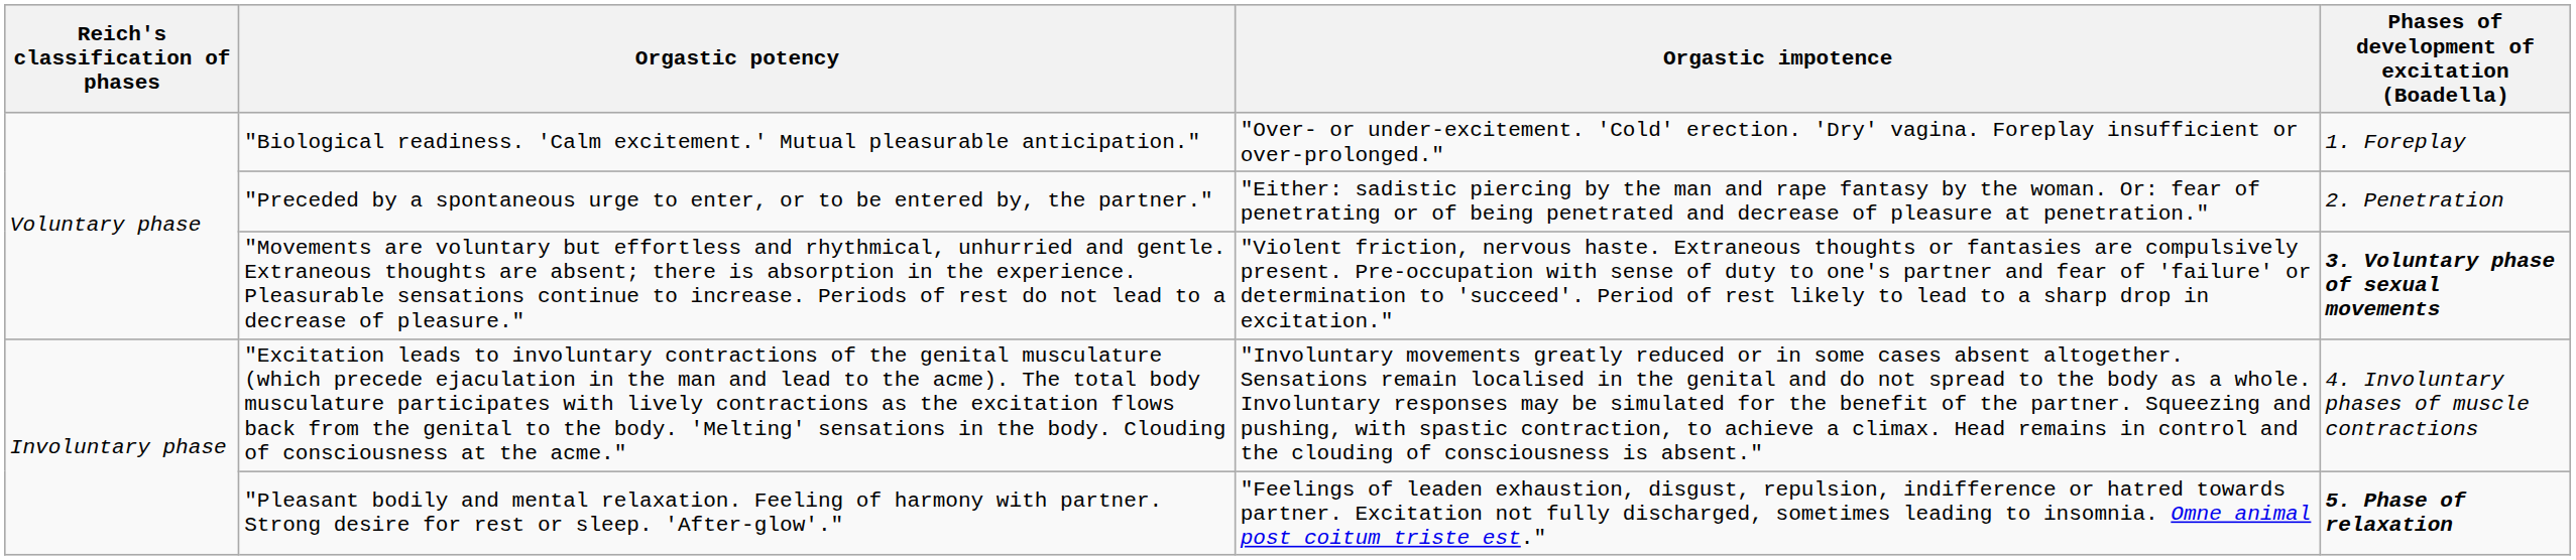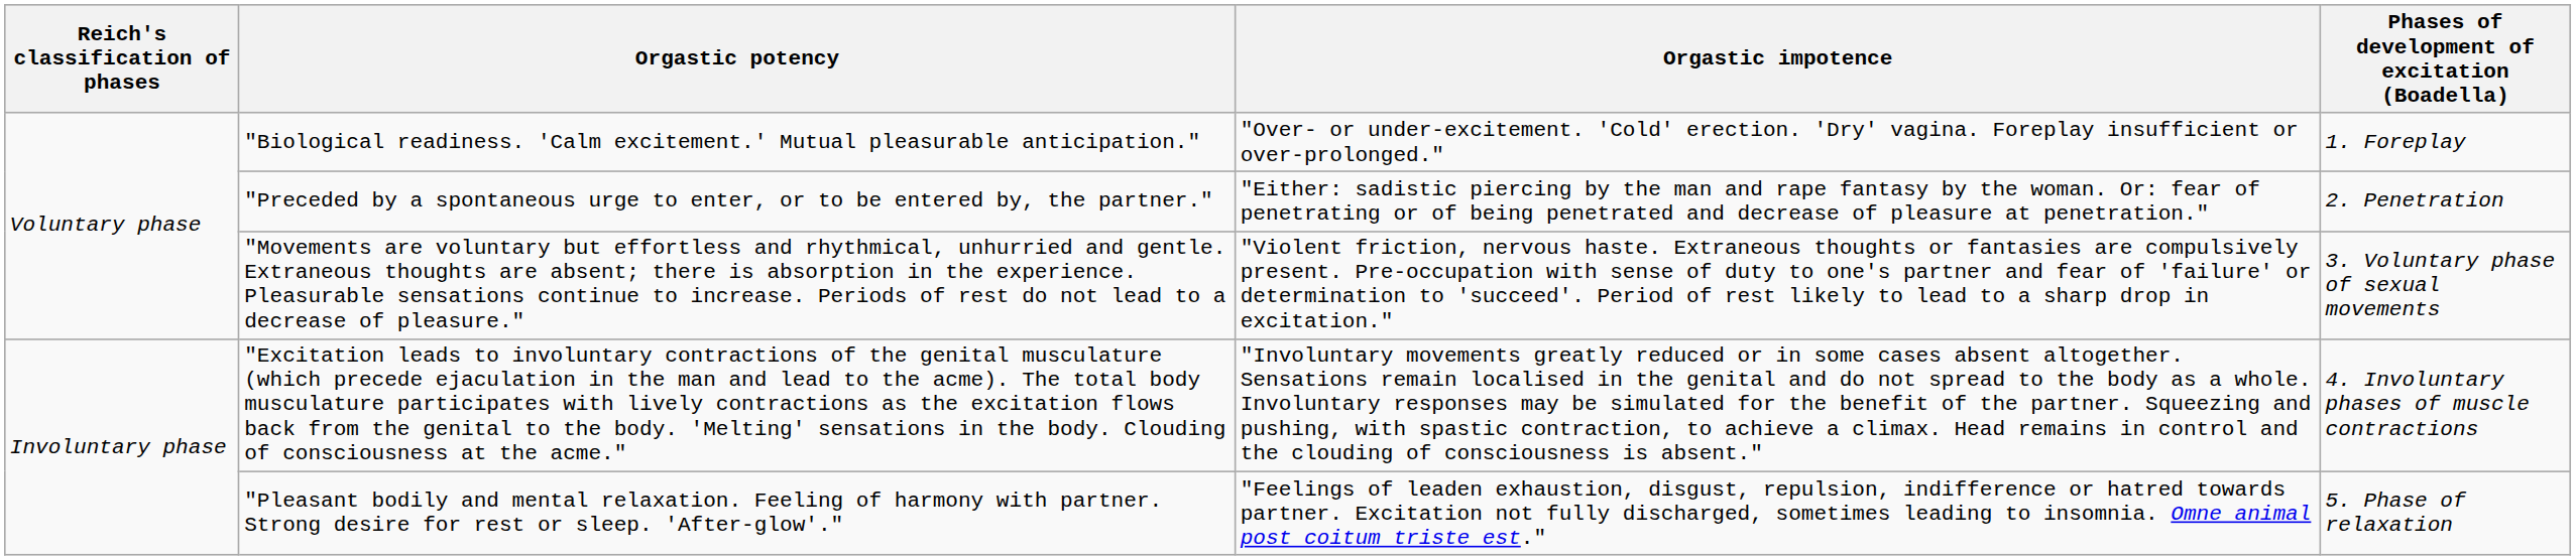row 4 | Phases of development of excitation (Boadella): bold -> normal
row 6 | Phases of development of excitation (Boadella): bold -> normal
